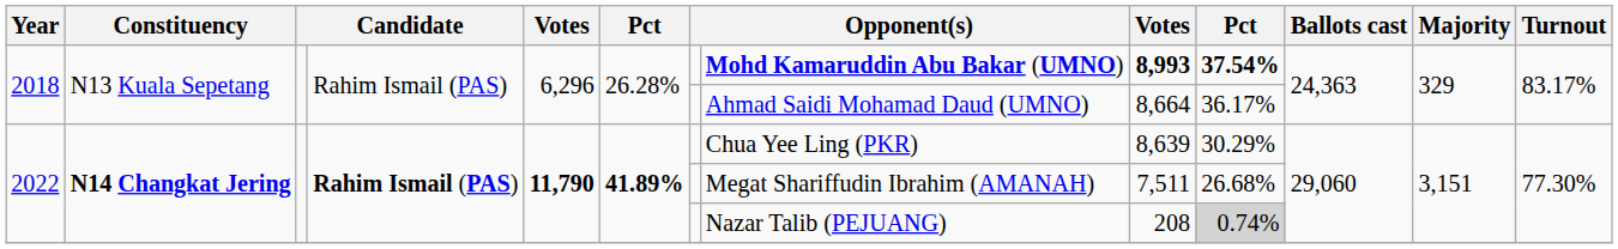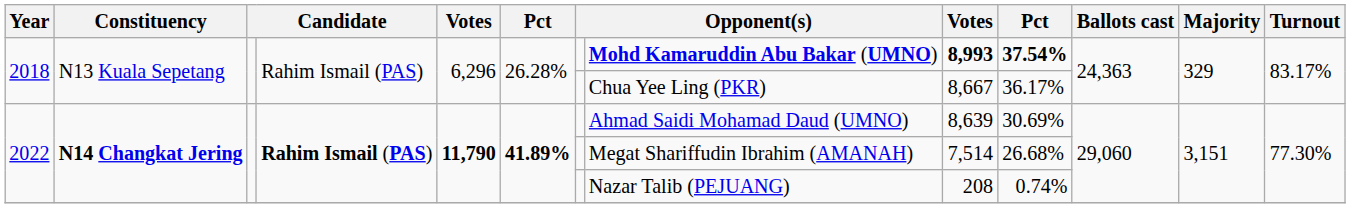row 3 | column 8: Ahmad Saidi Mohamad Daud (UMNO) -> Chua Yee Ling (PKR)
row 3 | column 9: 8,664 -> 8,667
row 4 | column 8: Chua Yee Ling (PKR) -> Ahmad Saidi Mohamad Daud (UMNO)
row 4 | column 10: 30.29% -> 30.69%
row 5 | column 9: 7,511 -> 7,514
row 6 | column 10: lightgrey background -> no background
